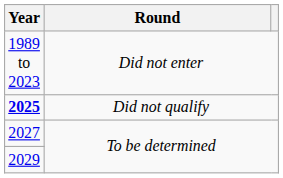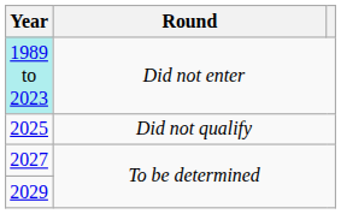1989 to 2023 | Year: no background -> paleturquoise background
2025 | Year: bold -> normal
